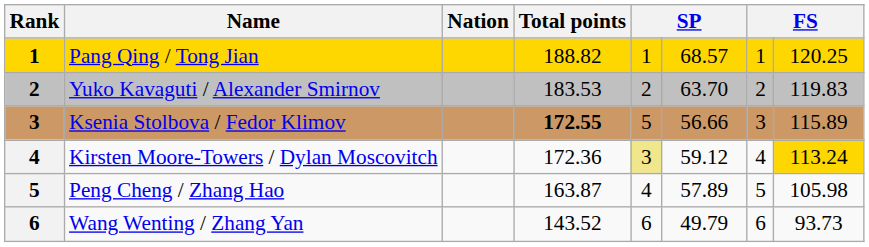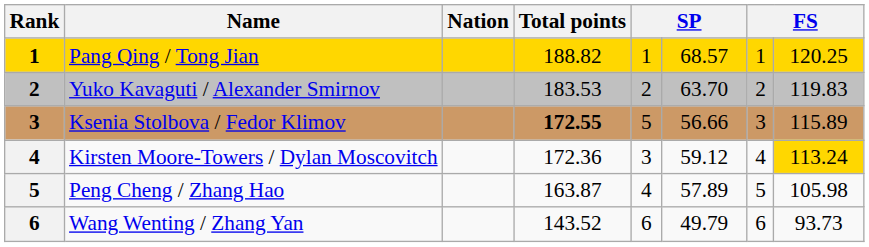Kirsten Moore-Towers / Dylan Moscovitch | column 5: khaki background -> no background
